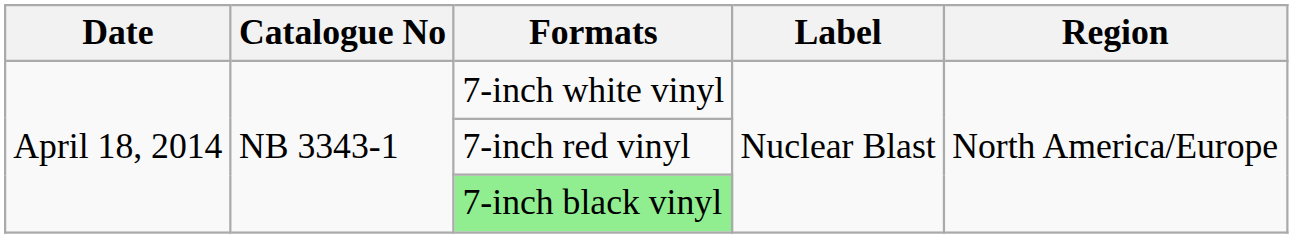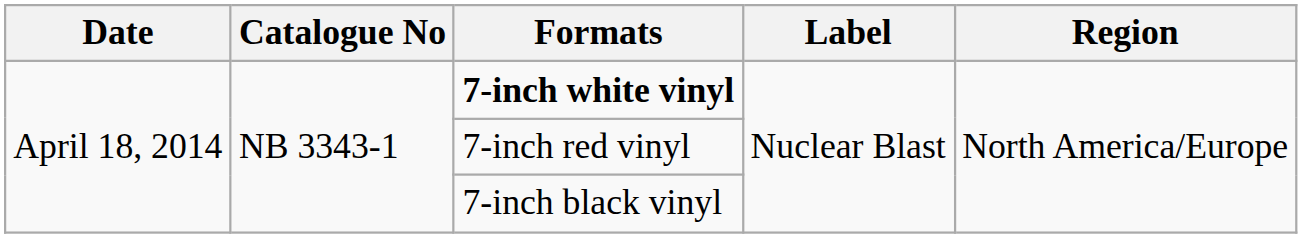7-inch white vinyl | Formats: normal -> bold
7-inch black vinyl | Formats: lightgreen background -> no background
